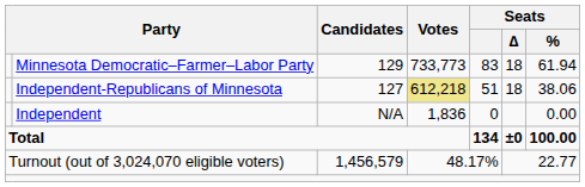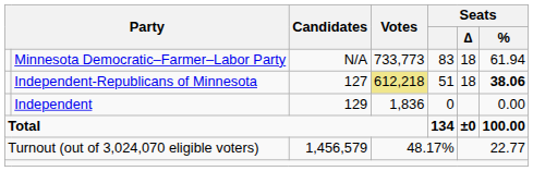Minnesota Democratic–Farmer–Labor Party | Candidates: 129 -> N/A
Independent-Republicans of Minnesota | Seats / %: normal -> bold
Independent | Candidates: N/A -> 129
